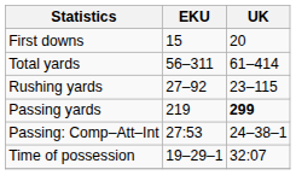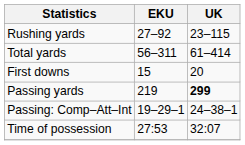rows swapped: First downs <-> Rushing yards
Passing: Comp–Att–Int | EKU: 27:53 -> 19–29–1
Time of possession | EKU: 19–29–1 -> 27:53
